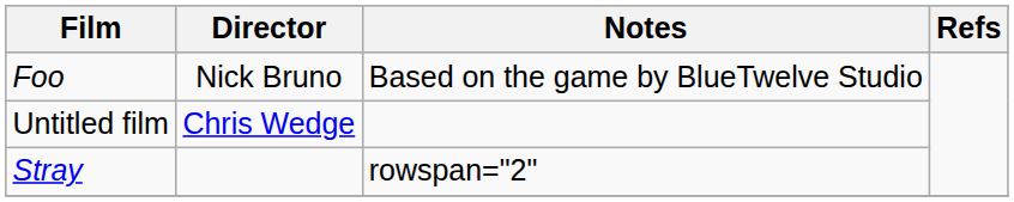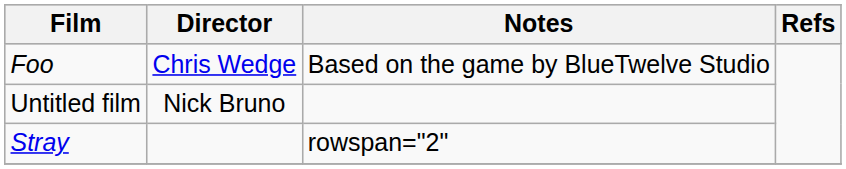Foo | Director: Nick Bruno -> Chris Wedge
Untitled film | Director: Chris Wedge -> Nick Bruno
